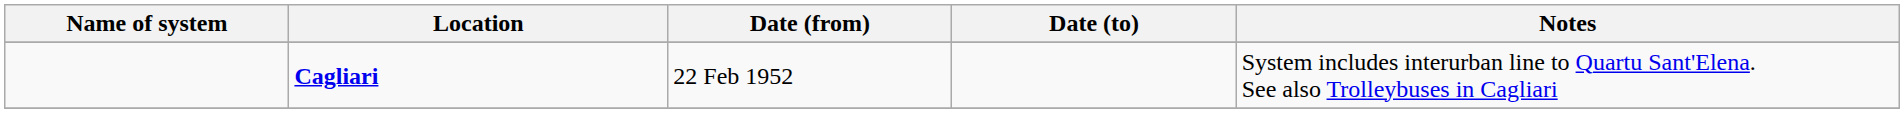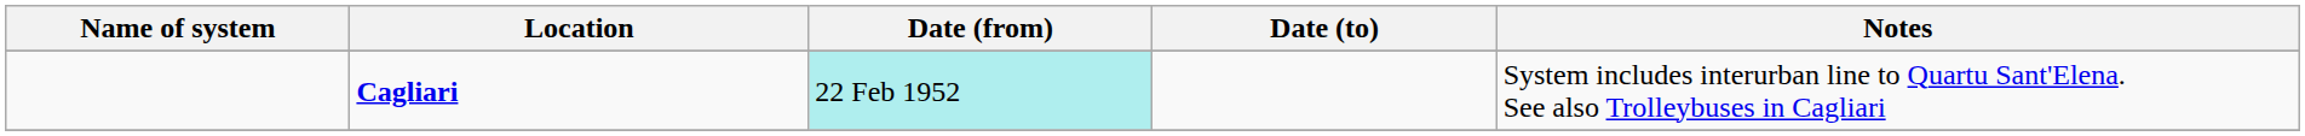Cagliari | Date (from): no background -> paleturquoise background
